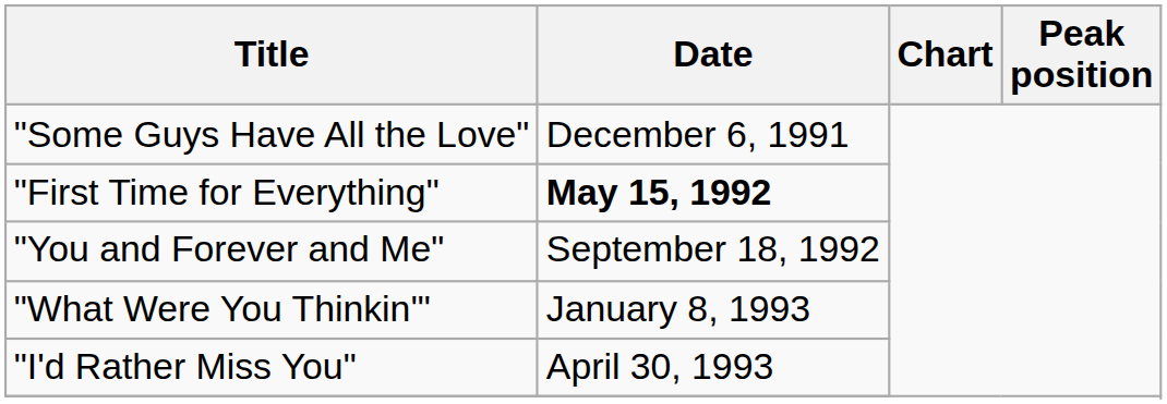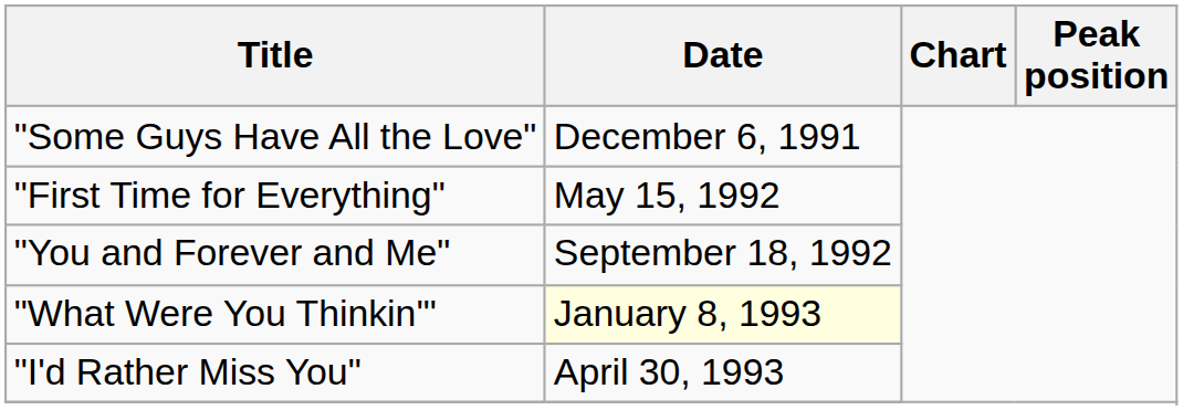"First Time for Everything" | Date: bold -> normal
"What Were You Thinkin'" | Date: no background -> lightyellow background
